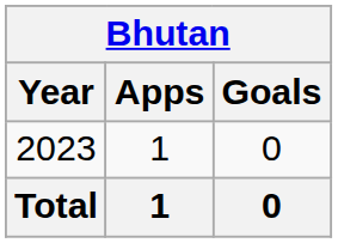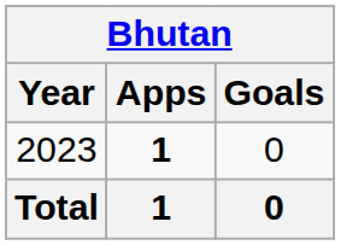2023 | Apps: normal -> bold
